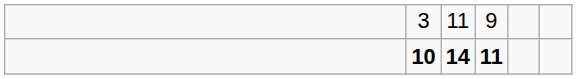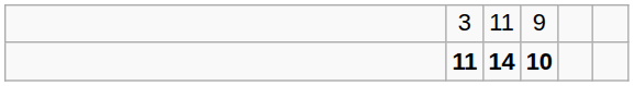row 2 | column 2: 10 -> 11
row 2 | column 4: 11 -> 10
